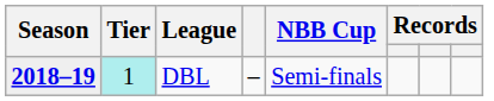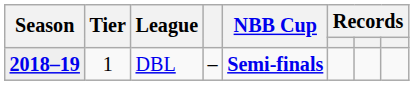DBL | Tier: paleturquoise background -> no background
DBL | NBB Cup: normal -> bold
